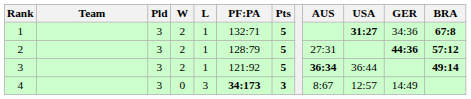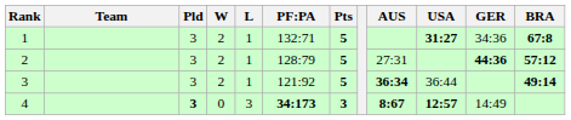4 | Pld: normal -> bold
4 | AUS: normal -> bold
4 | USA: normal -> bold
